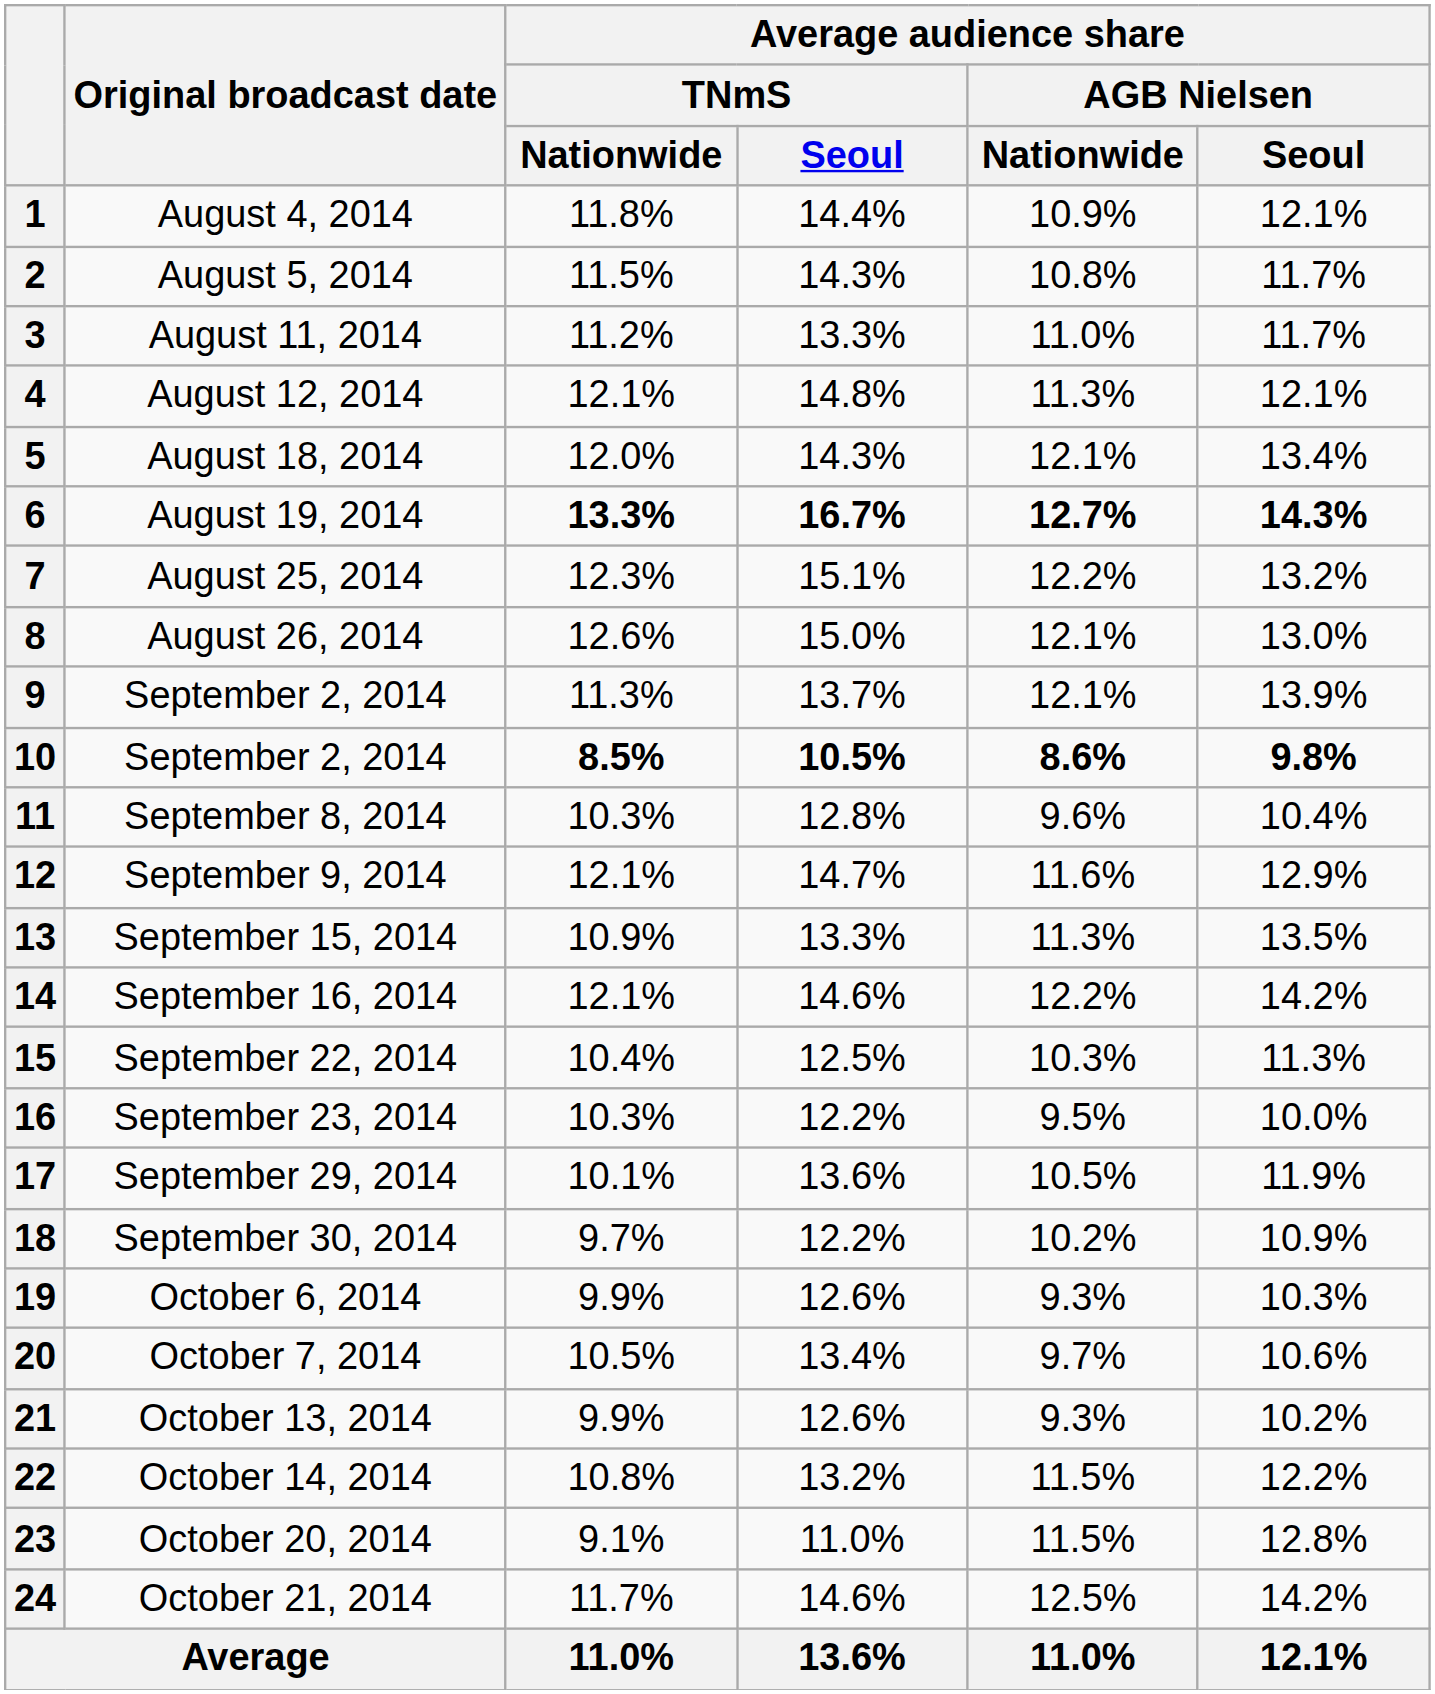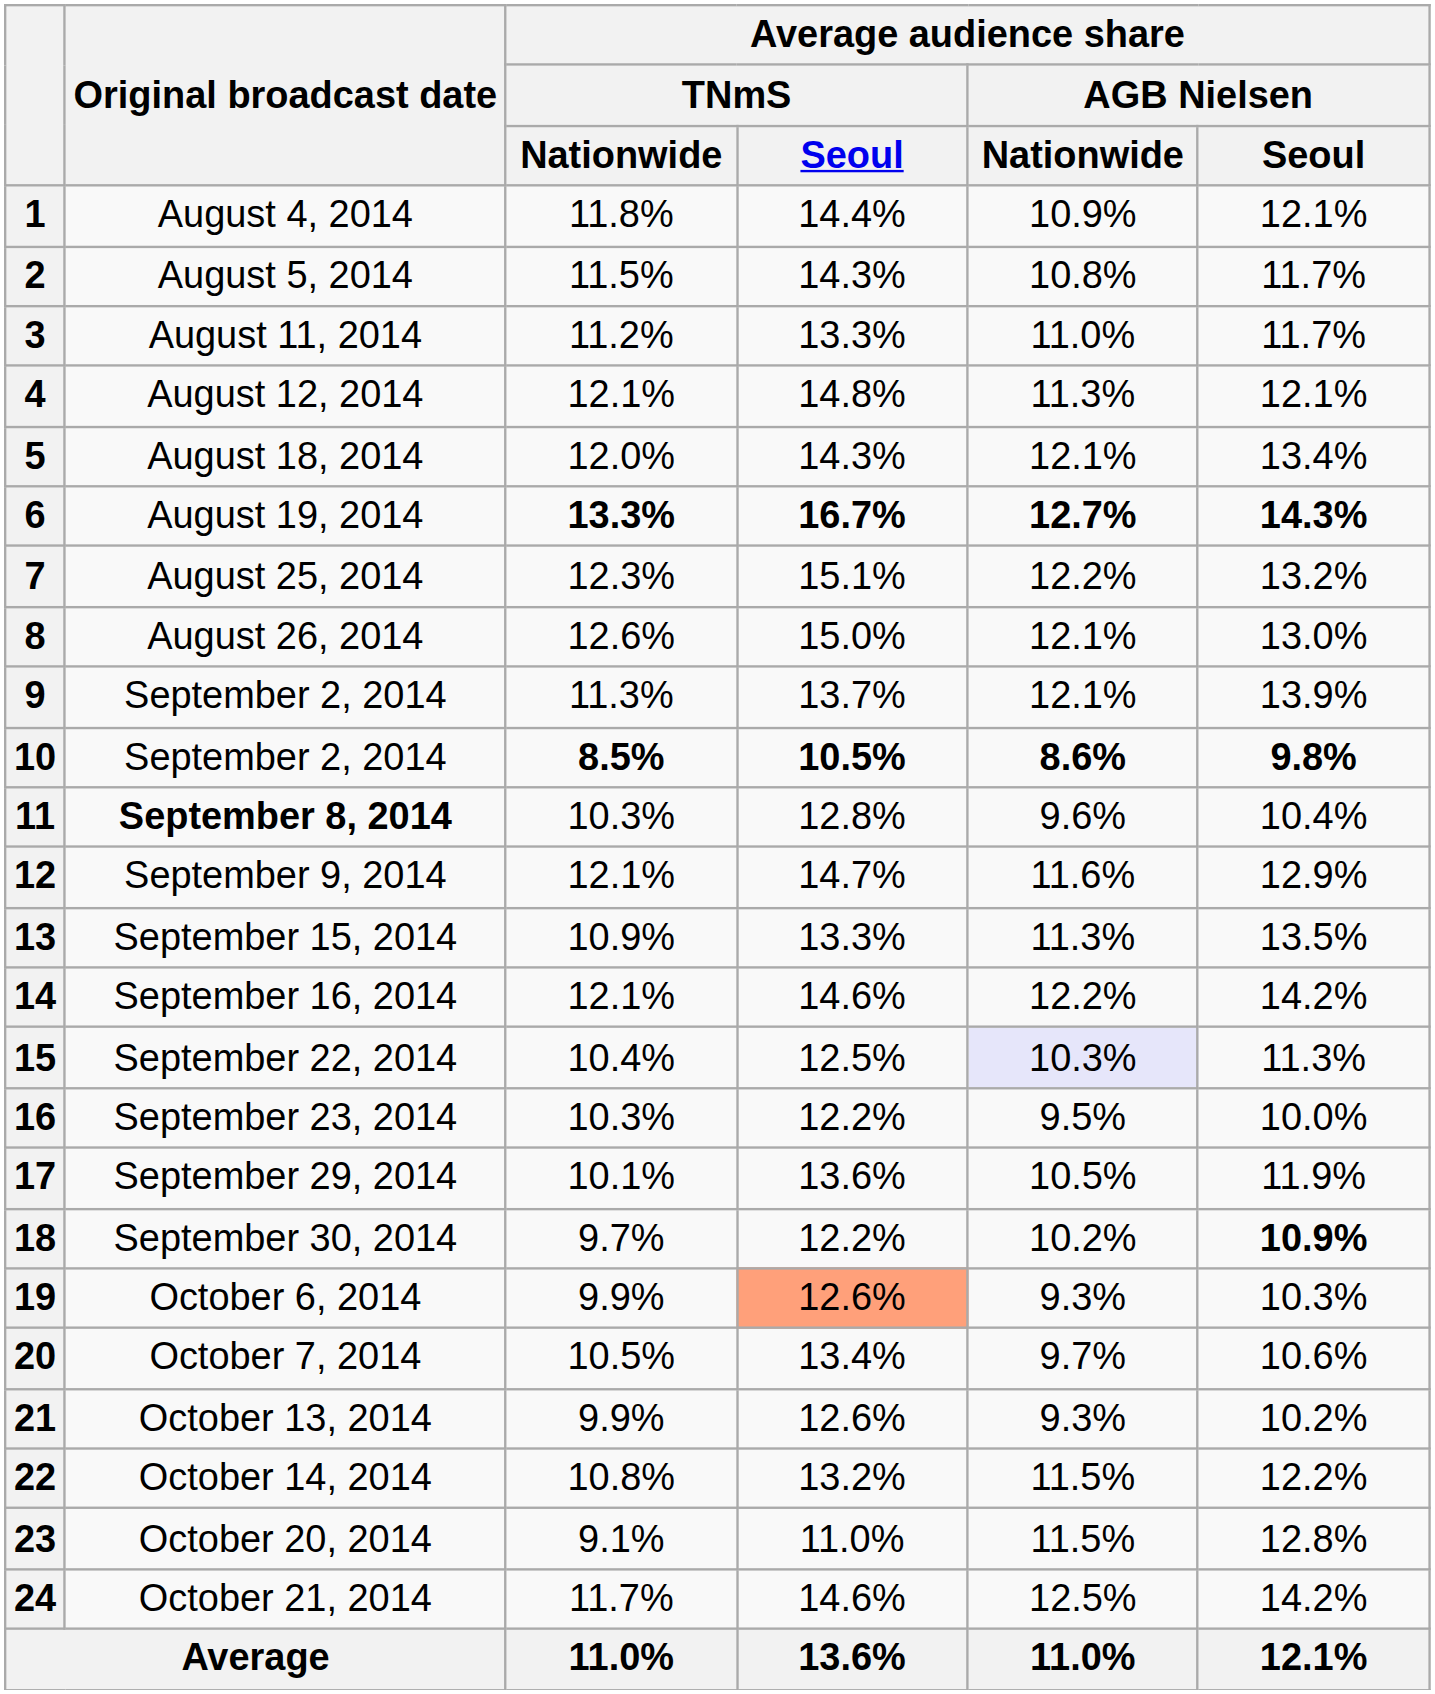11 | Original broadcast date: normal -> bold
15 | Average audience share / AGB Nielsen / Nationwide: no background -> lavender background
18 | Average audience share / AGB Nielsen / Seoul: normal -> bold
19 | Average audience share / TNmS / Seoul: no background -> lightsalmon background
